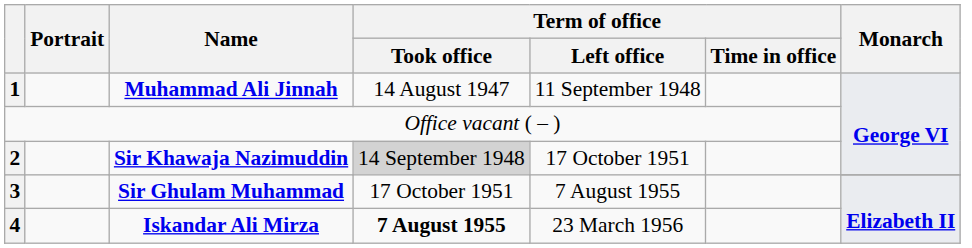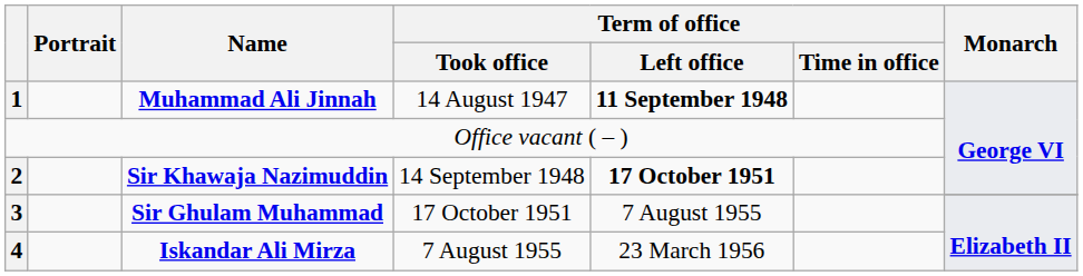1 | Term of office / Left office: normal -> bold
2 | Term of office / Took office: lightgrey background -> no background
2 | Term of office / Left office: normal -> bold
4 | Term of office / Took office: bold -> normal
